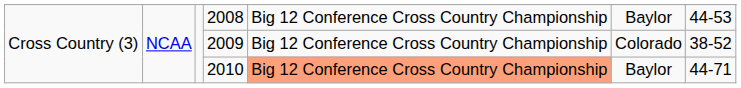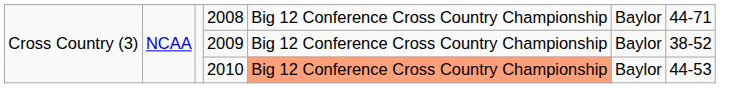2008 | column 7: 44-53 -> 44-71
2009 | column 6: Colorado -> Baylor
2010 | column 7: 44-71 -> 44-53
